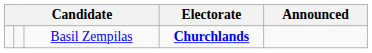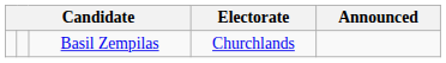Basil Zempilas | Electorate: bold -> normal
